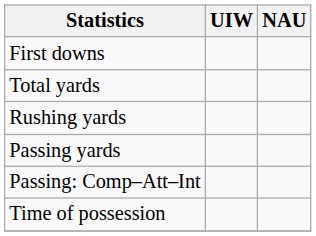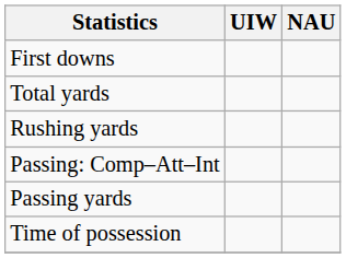rows swapped: Passing yards <-> Passing: Comp–Att–Int
